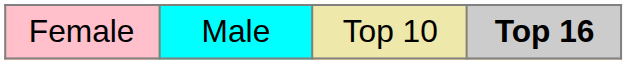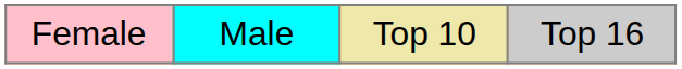Female | column 4: bold -> normal
